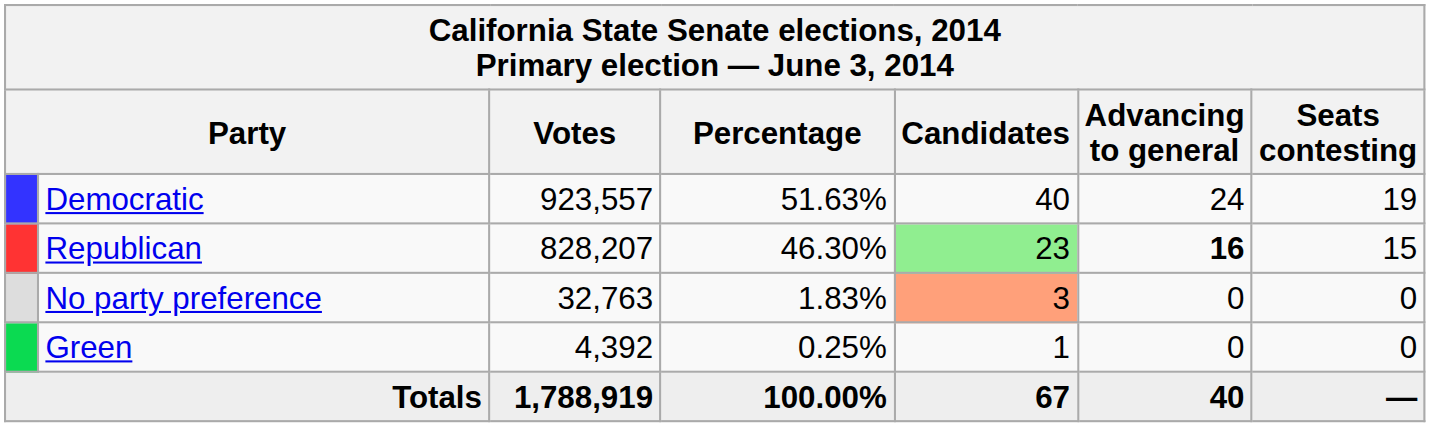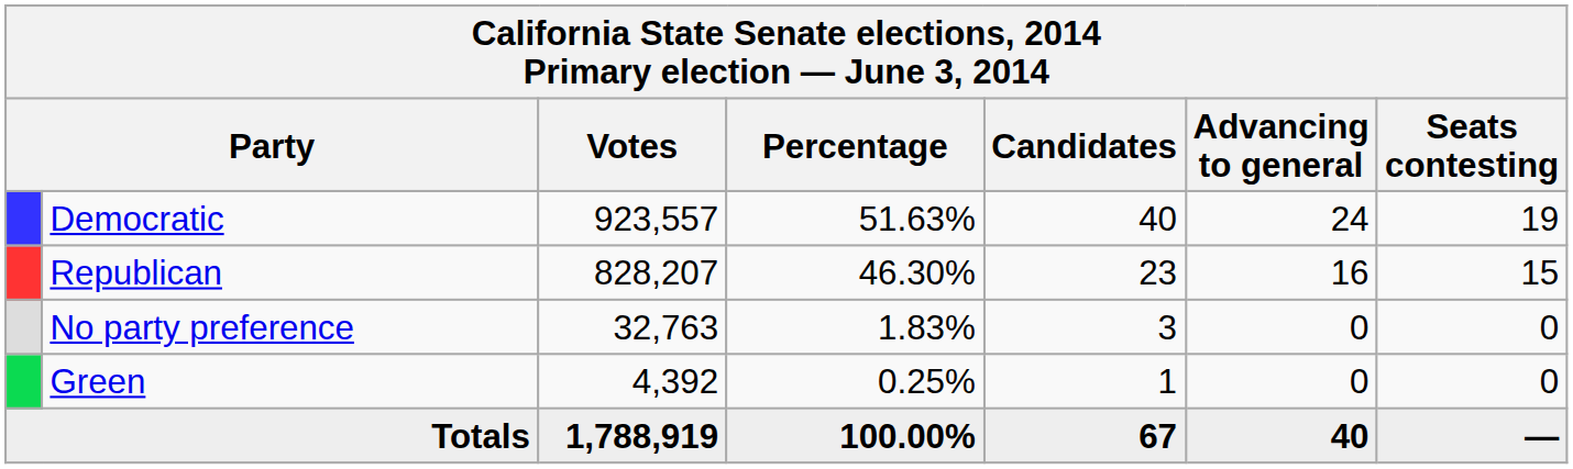Republican | Candidates: lightgreen background -> no background
Republican | Advancing to general: bold -> normal
No party preference | Candidates: lightsalmon background -> no background
